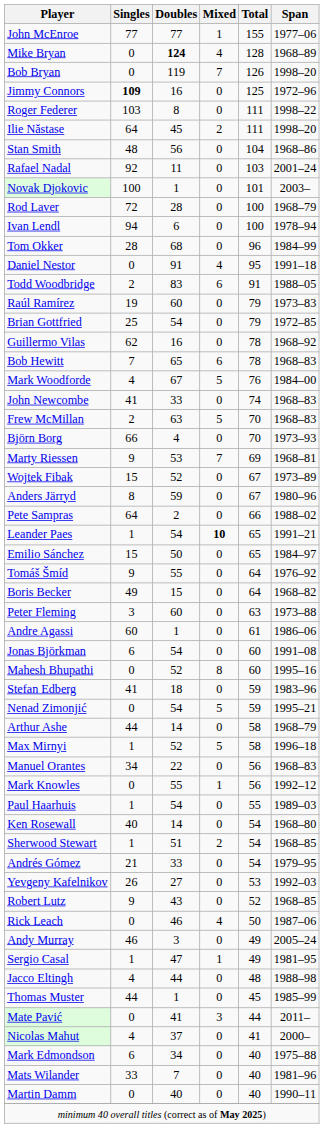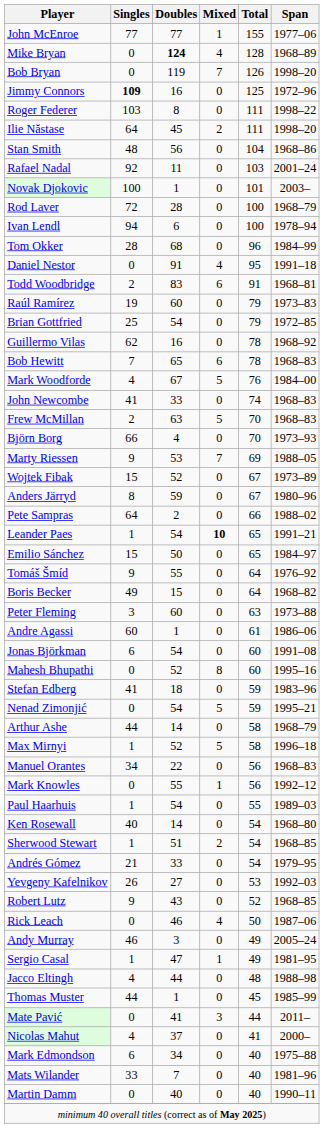Todd Woodbridge | Span: 1988–05 -> 1968–81
Marty Riessen | Span: 1968–81 -> 1988–05
